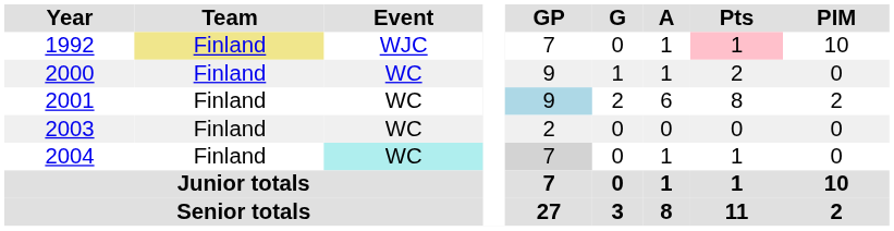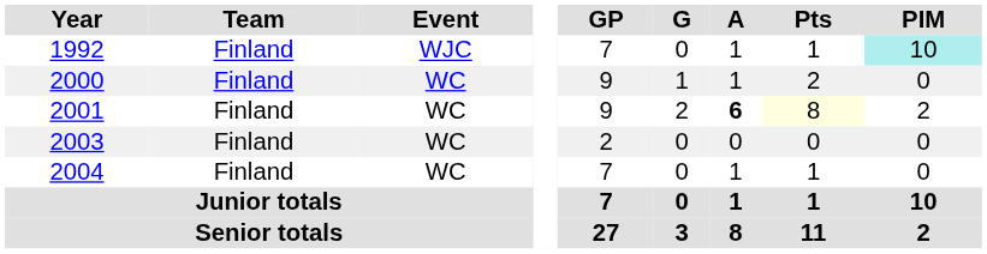1992 | Team: khaki background -> no background
1992 | Pts: pink background -> no background
1992 | PIM: no background -> paleturquoise background
2001 | GP: lightblue background -> no background
2001 | A: normal -> bold
2001 | Pts: no background -> lightyellow background
2004 | Event: paleturquoise background -> no background
2004 | GP: lightgrey background -> no background
